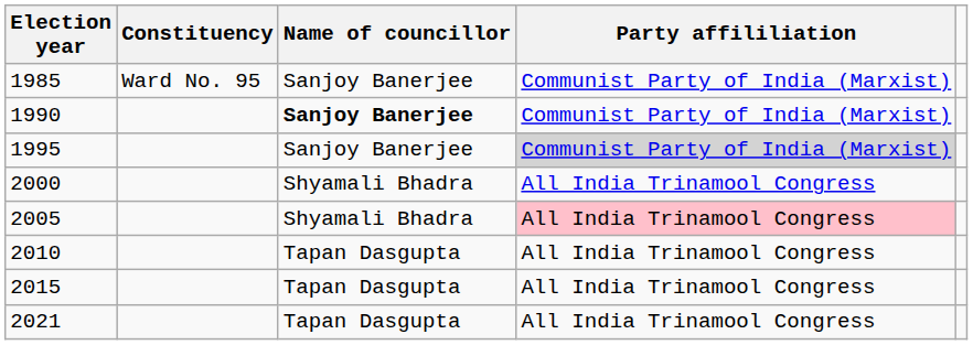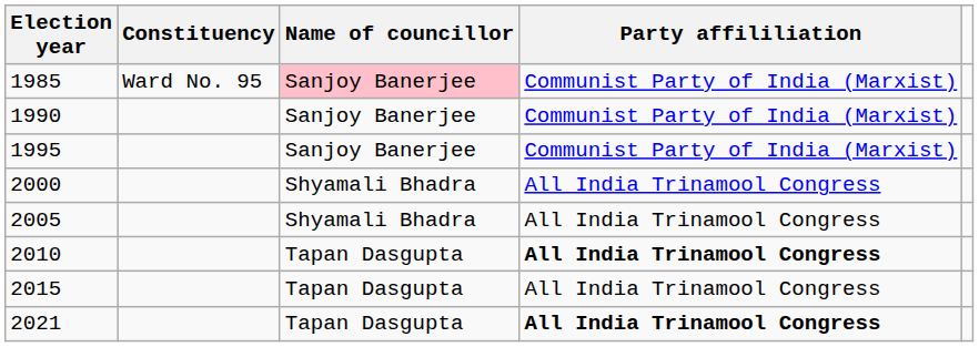1985 | Name of councillor: no background -> pink background
1990 | Name of councillor: bold -> normal
1995 | Party affililiation: lightgrey background -> no background
2005 | Party affililiation: pink background -> no background
2010 | Party affililiation: normal -> bold
2021 | Party affililiation: normal -> bold
